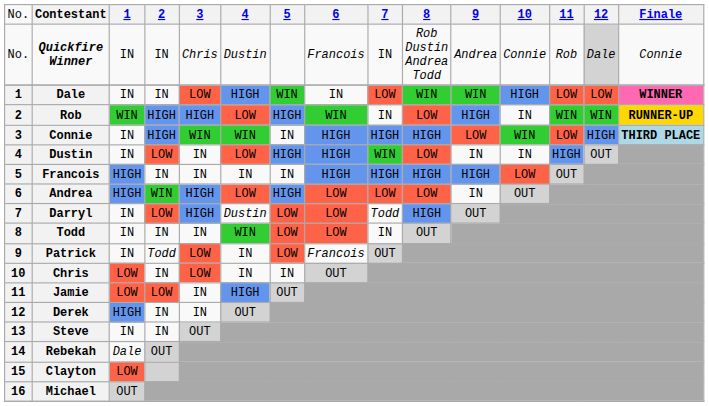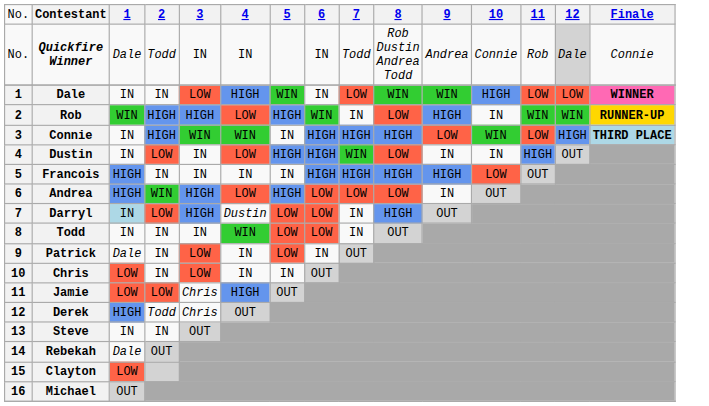Quickfire Winner | column 3: IN -> Dale
Quickfire Winner | column 4: IN -> Todd
Quickfire Winner | column 5: Chris -> IN
Quickfire Winner | column 6: Dustin -> IN
Quickfire Winner | column 8: Francois -> IN
Quickfire Winner | column 9: IN -> Todd
Darryl | column 3: no background -> lightblue background
Darryl | column 9: Todd -> IN
Patrick | column 3: IN -> Dale
Patrick | column 4: Todd -> IN
Patrick | column 8: Francois -> IN
Jamie | column 5: IN -> Chris
Derek | column 4: IN -> Todd
Derek | column 5: IN -> Chris
